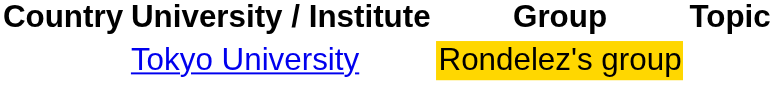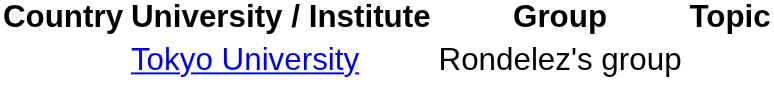Tokyo University | Group: gold background -> no background
